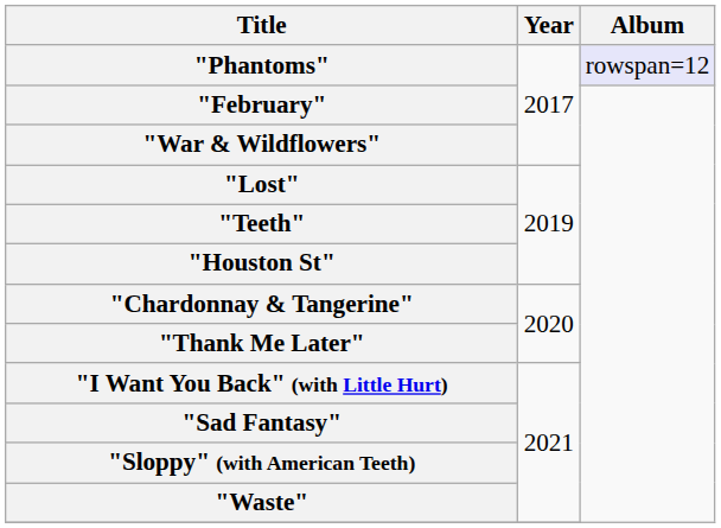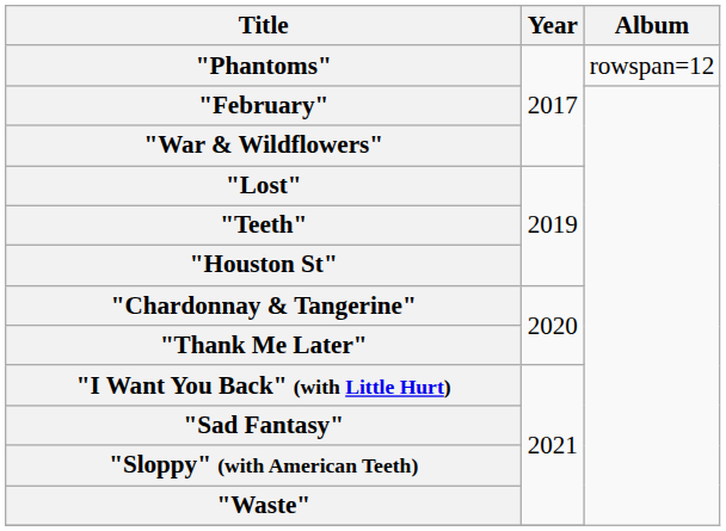"Phantoms" | Album: lavender background -> no background
